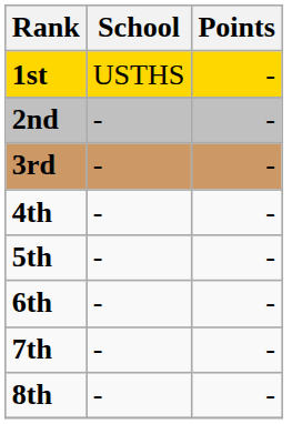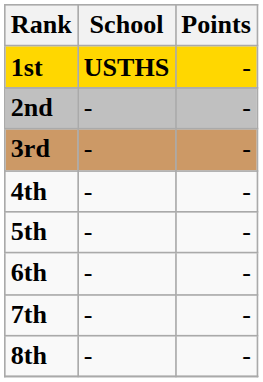1st | School: normal -> bold
